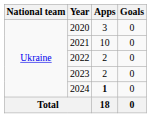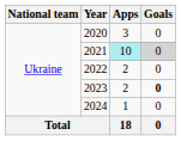2021 | Apps: no background -> paleturquoise background
2021 | Goals: no background -> lightgrey background
2023 | Goals: normal -> bold
2024 | Apps: bold -> normal
